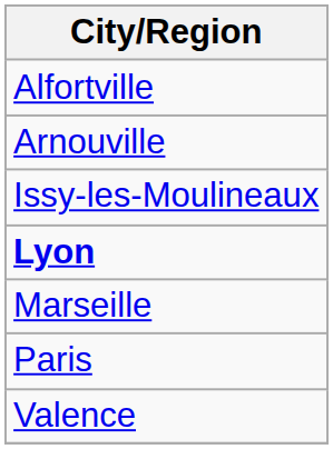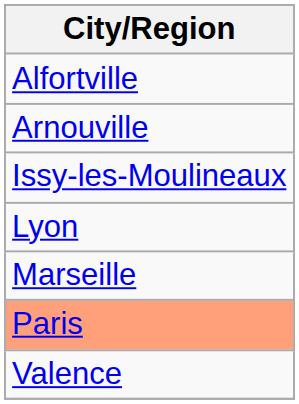row 5 | column 1: bold -> normal
row 7 | column 1: no background -> lightsalmon background
